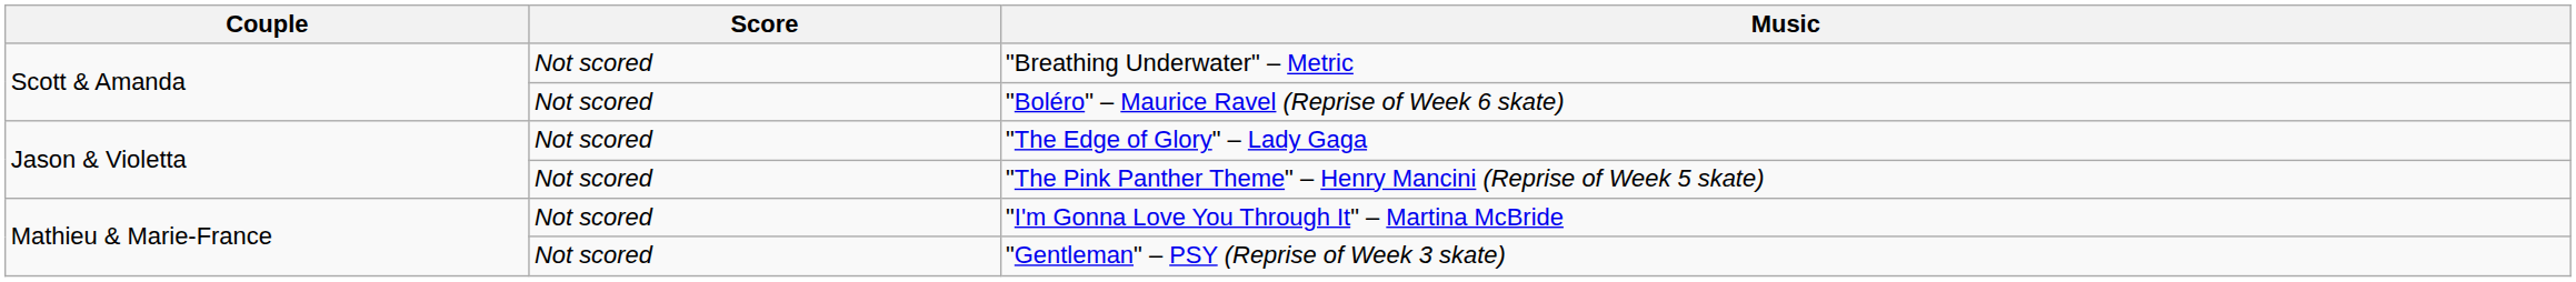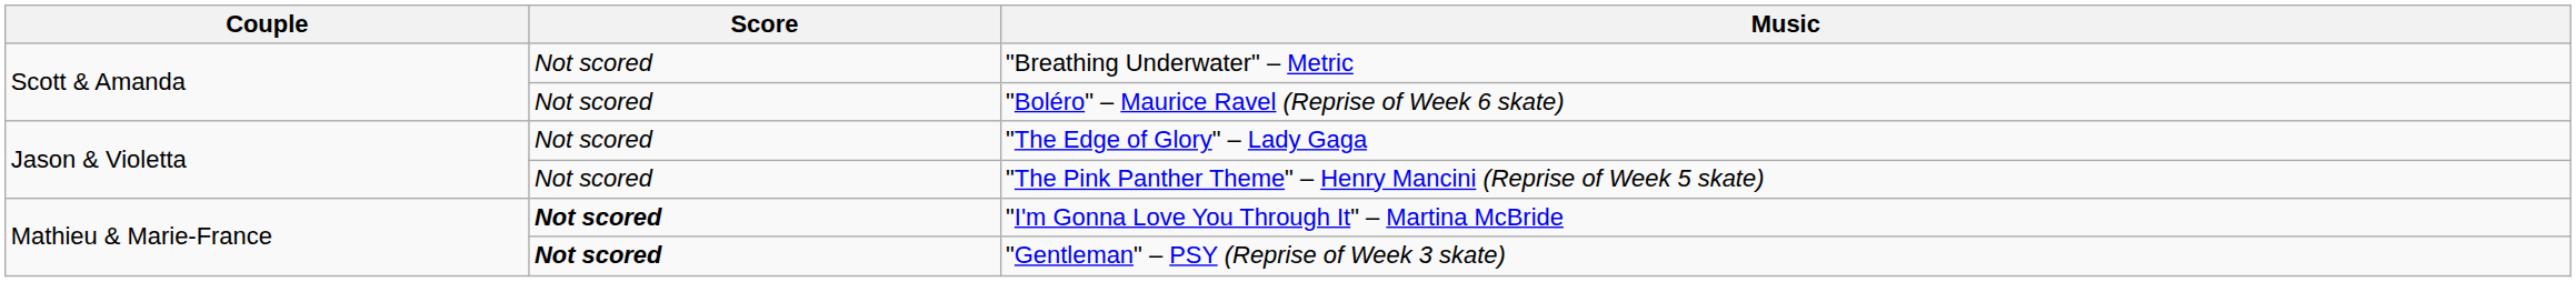"I'm Gonna Love You Through It" – Martina McBride | Score: normal -> bold
"Gentleman" – PSY (Reprise of Week 3 skate) | Score: normal -> bold
